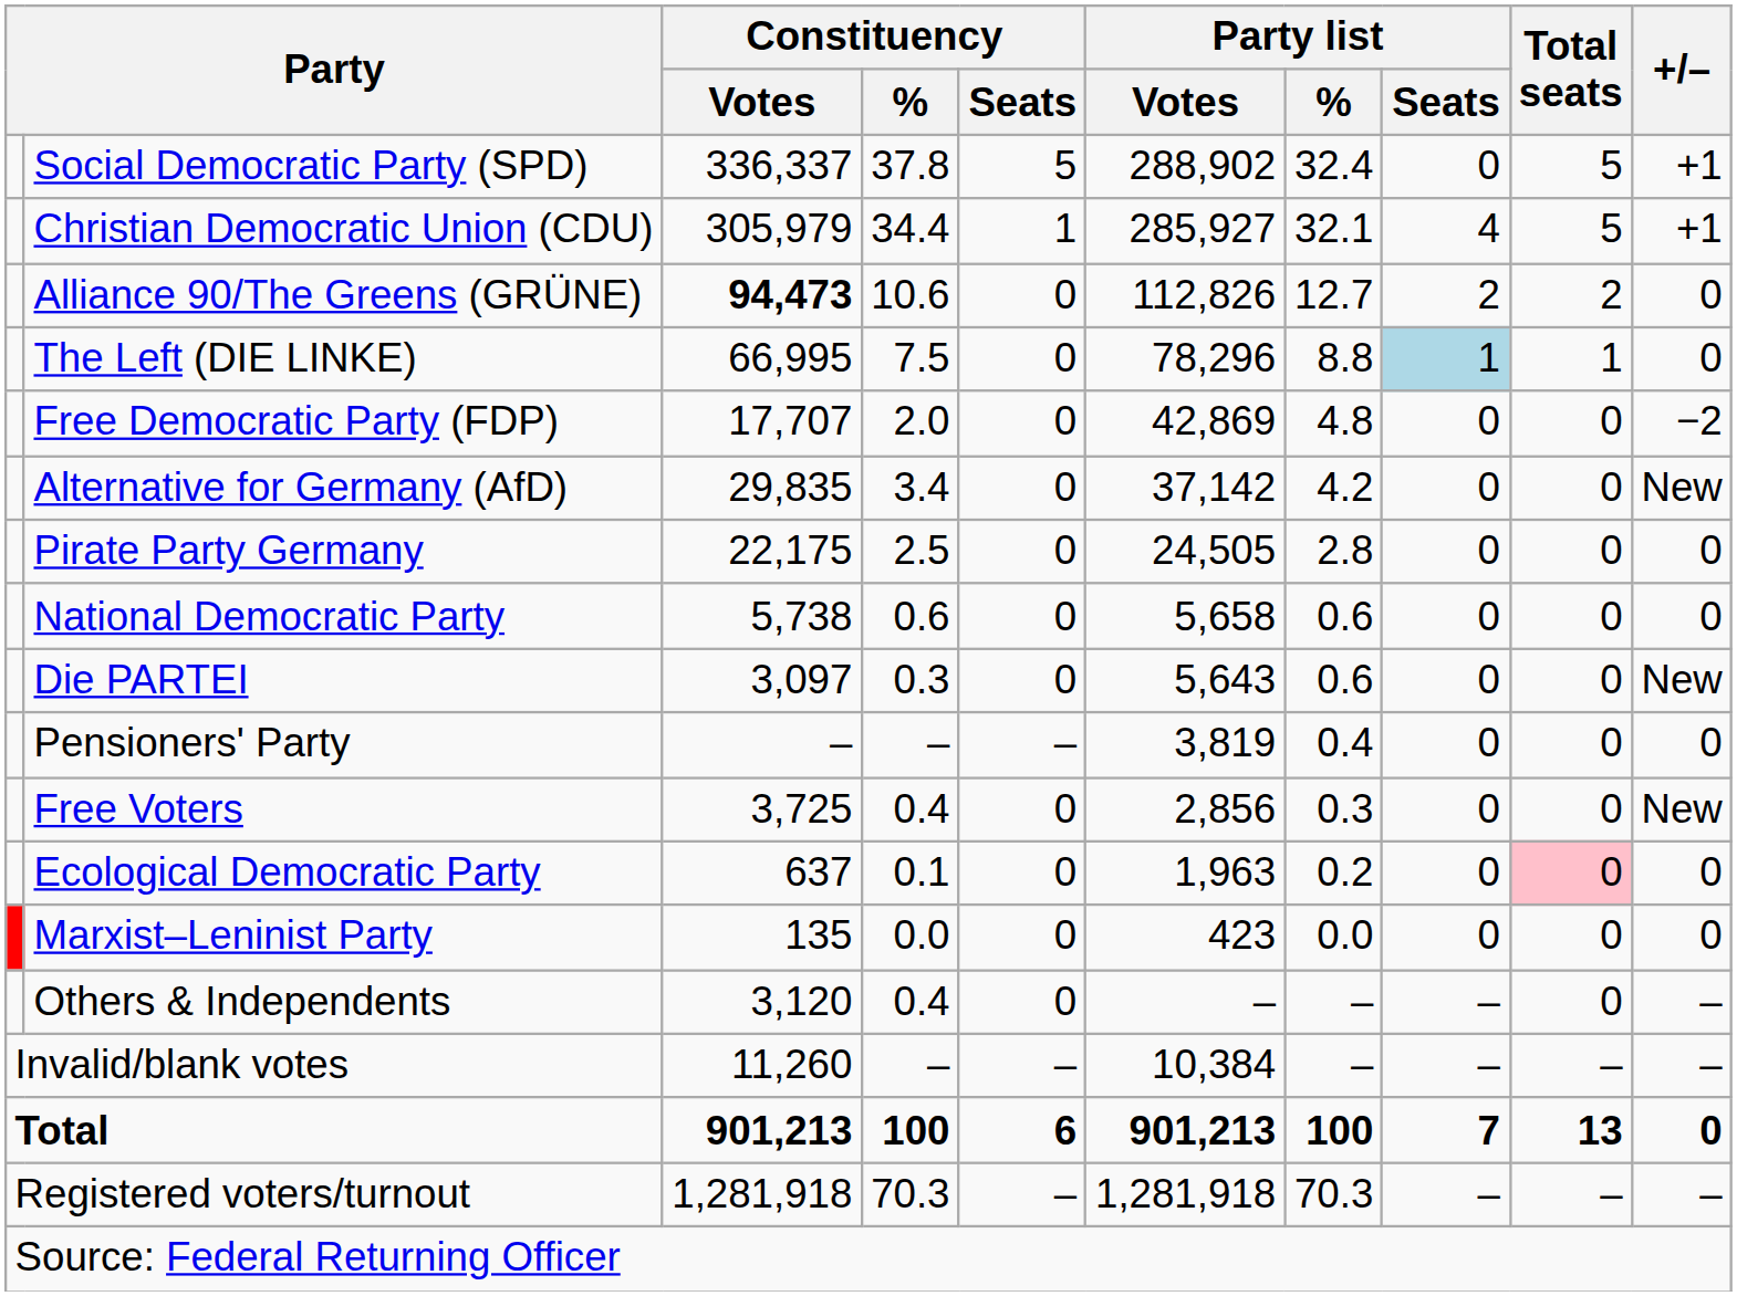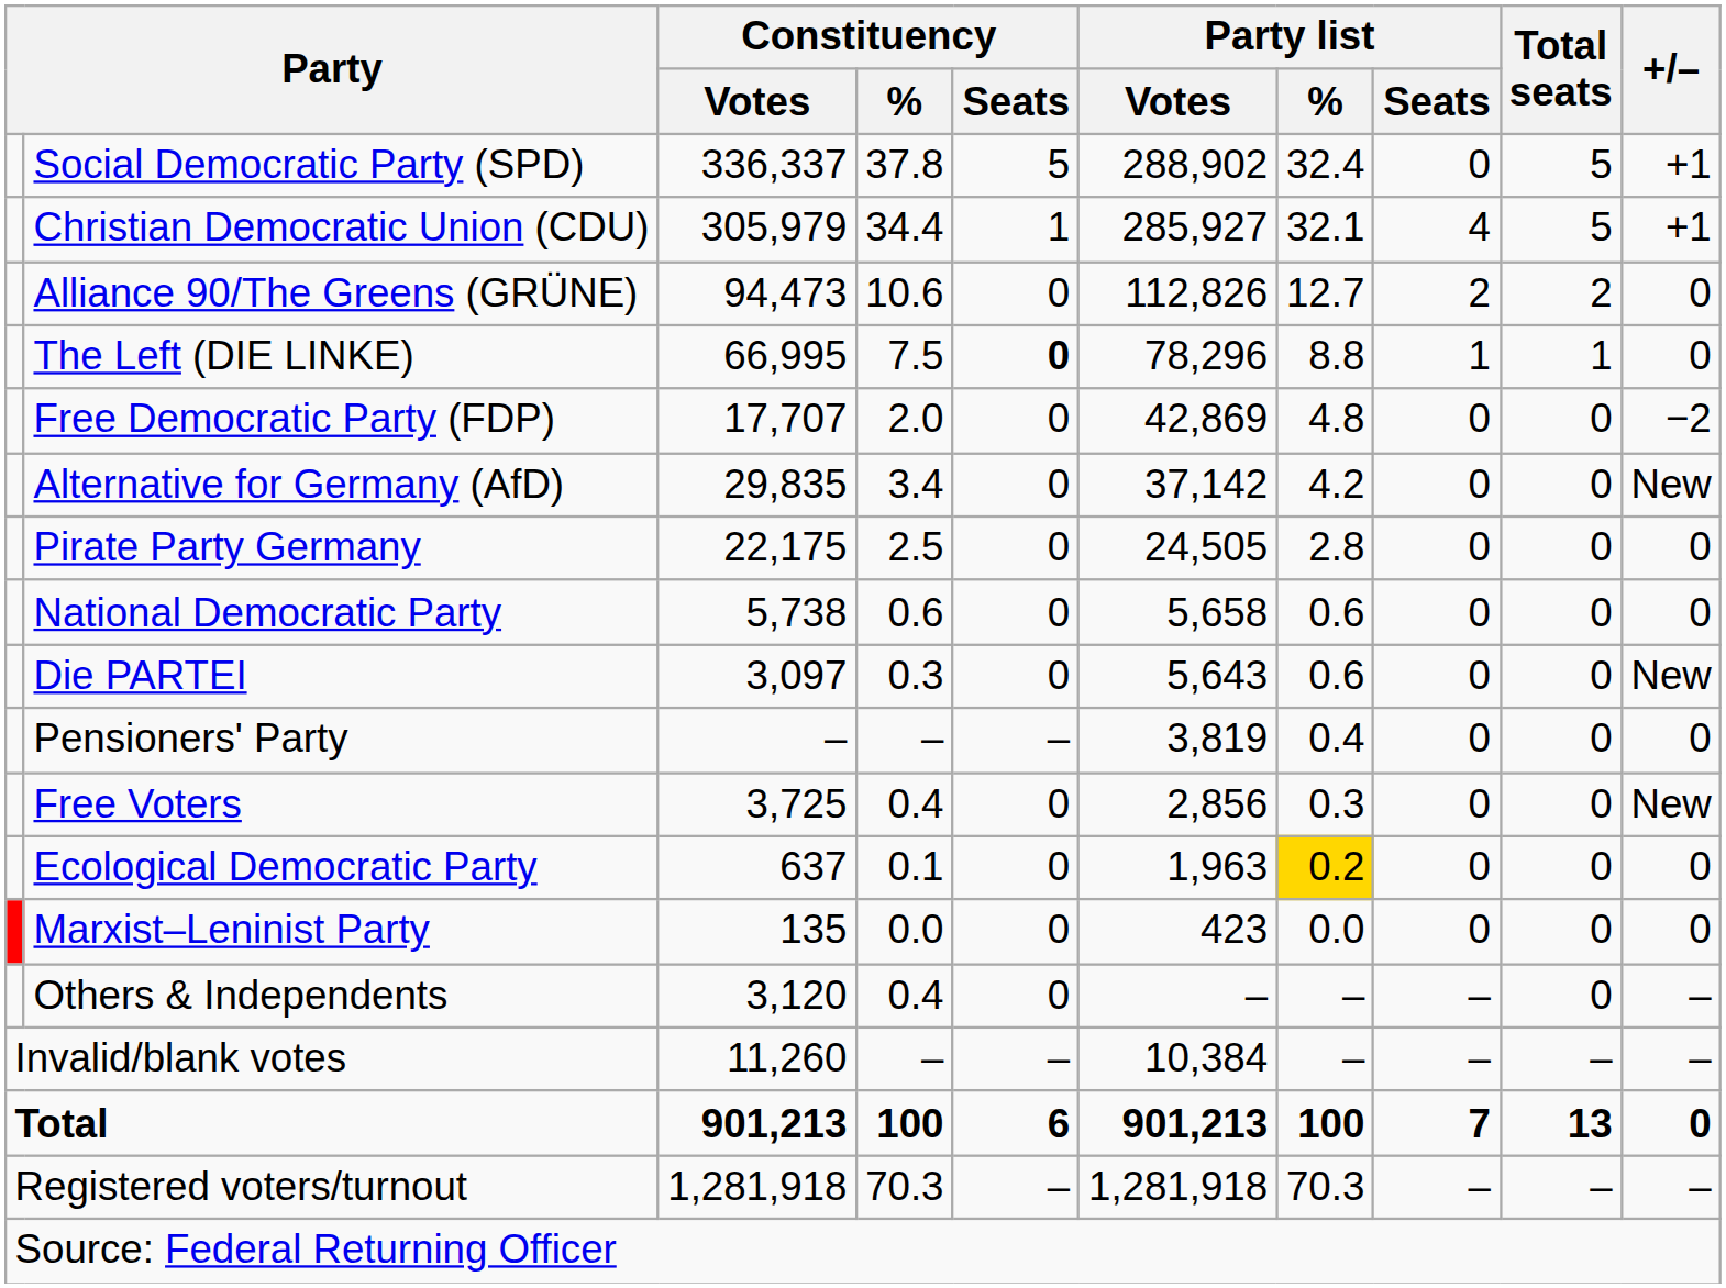Alliance 90/The Greens (GRÜNE) | Constituency / Votes: bold -> normal
The Left (DIE LINKE) | Constituency / Seats: normal -> bold
The Left (DIE LINKE) | Party list / Seats: lightblue background -> no background
Ecological Democratic Party | Party list / %: no background -> gold background
Ecological Democratic Party | Total seats: pink background -> no background
